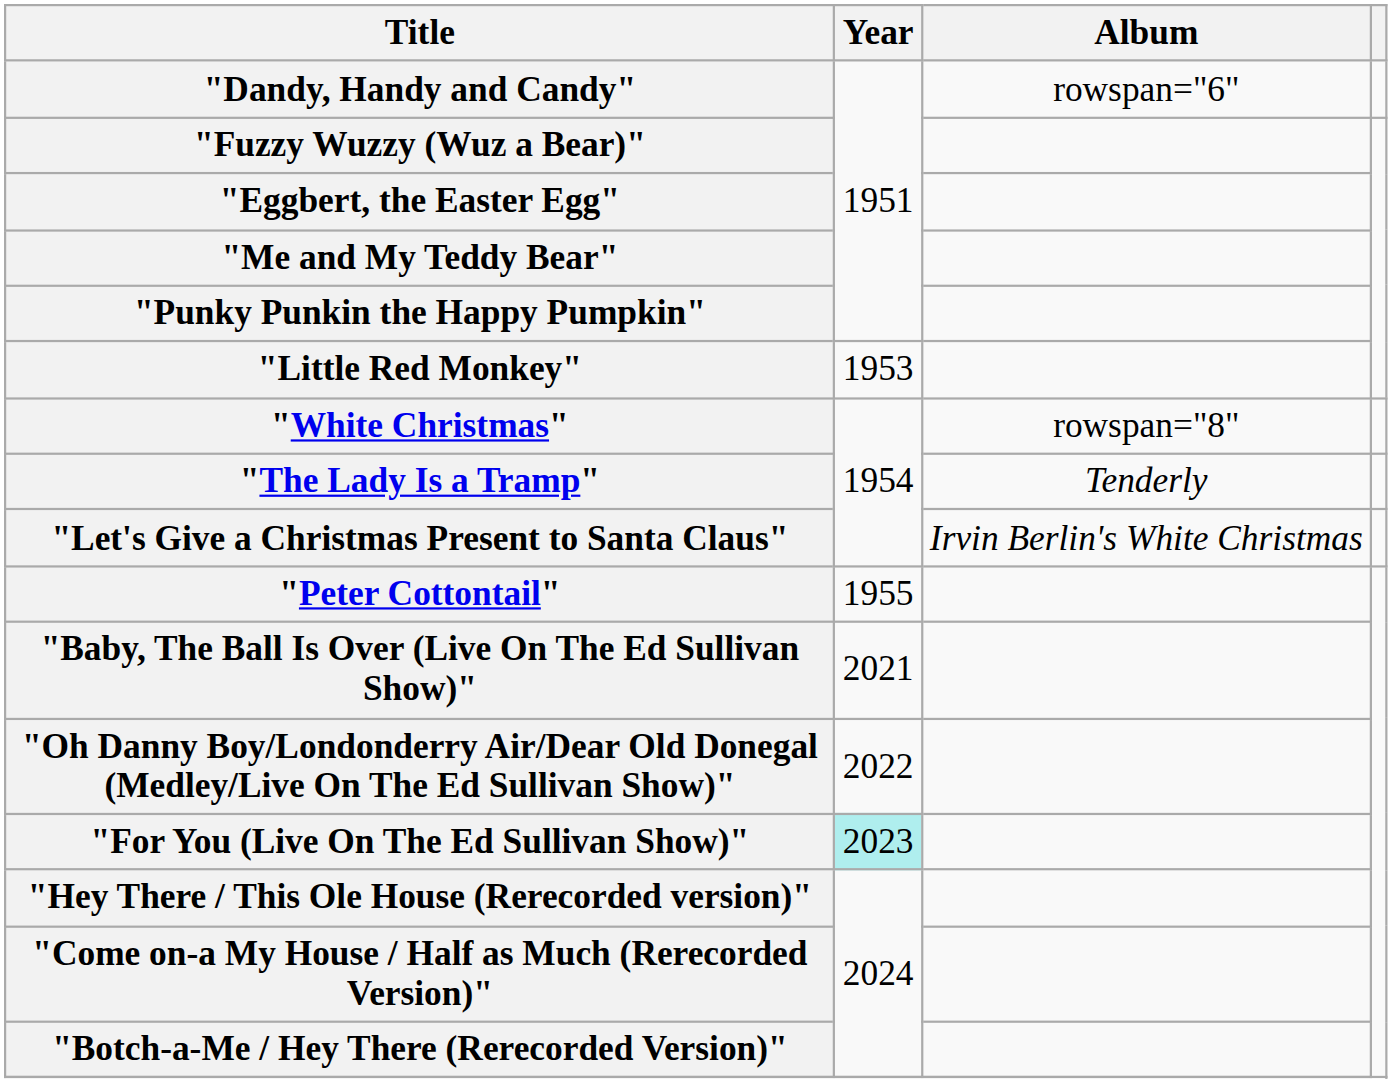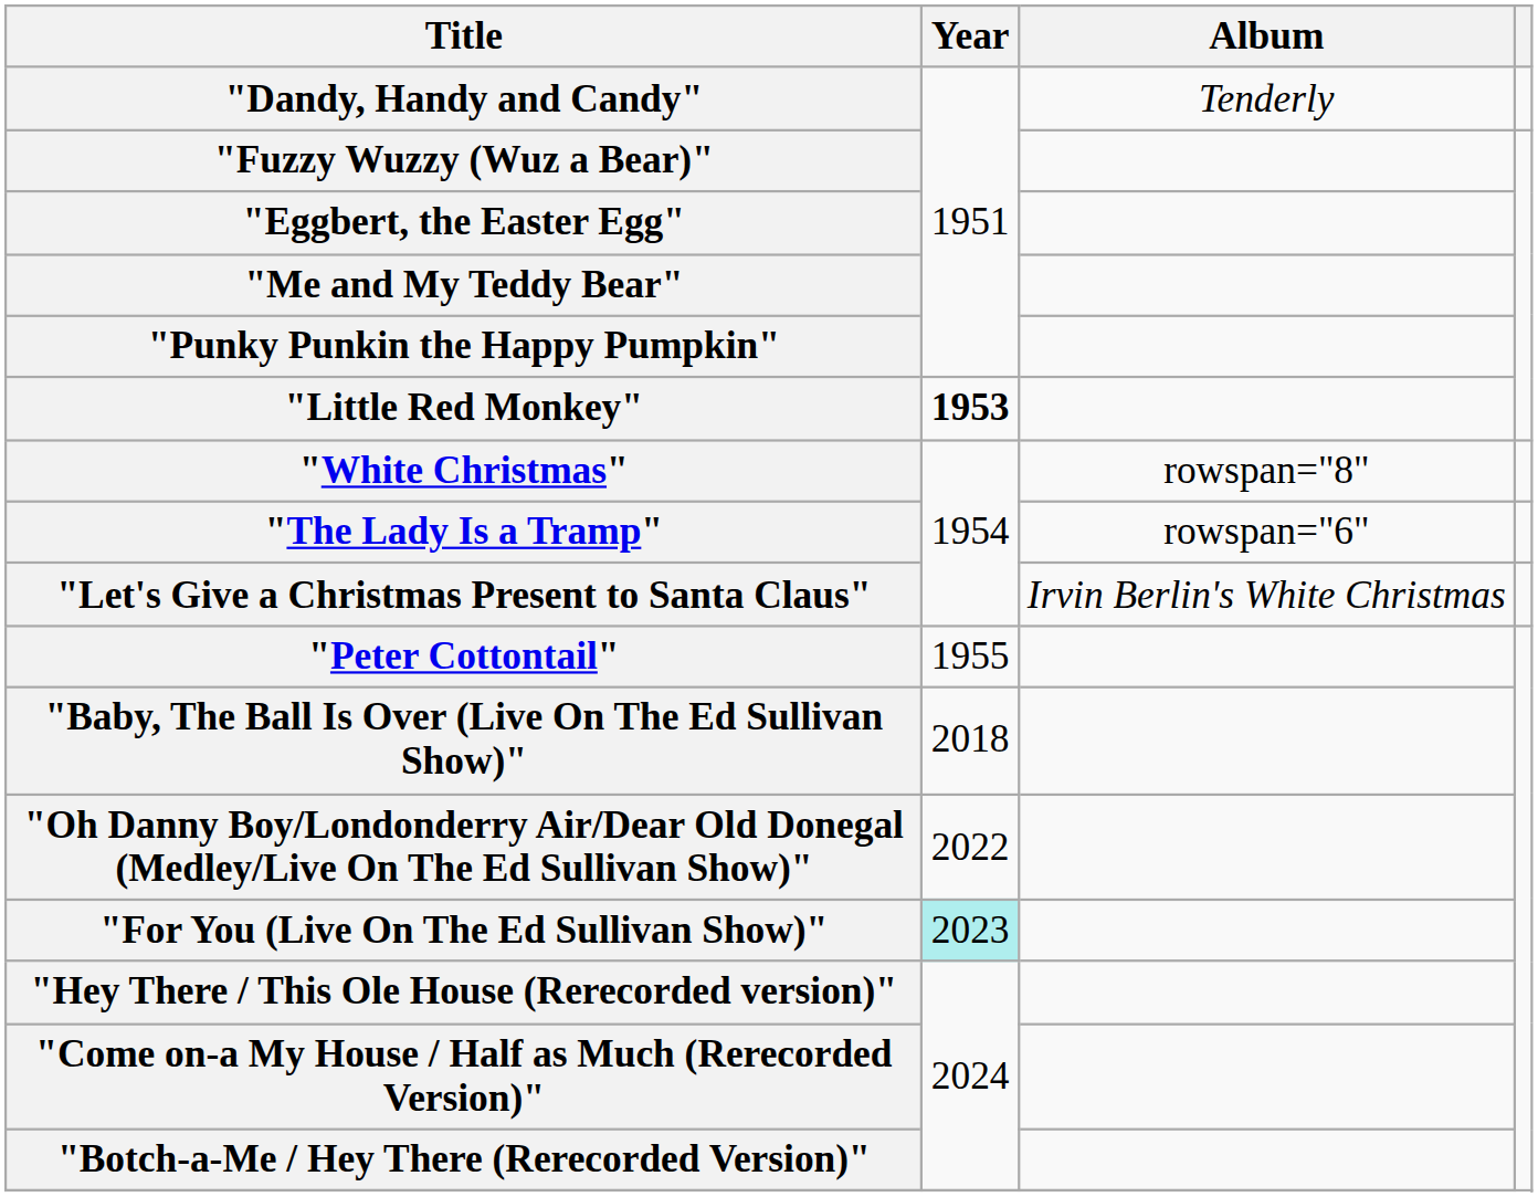"Dandy, Handy and Candy" | Album: rowspan="6" -> Tenderly
"Little Red Monkey" | Year: normal -> bold
"The Lady Is a Tramp" | Album: Tenderly -> rowspan="6"
"Baby, The Ball Is Over (Live On The Ed Sullivan Show)" | Year: 2021 -> 2018
